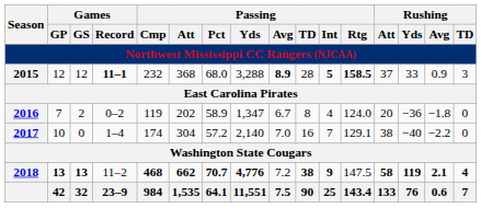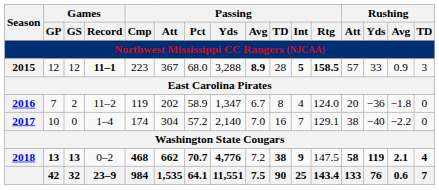2015 | Passing / Cmp / Northwest Mississippi CC Rangers (NJCAA): 232 -> 223
2015 | Passing / Att / Northwest Mississippi CC Rangers (NJCAA): 368 -> 367
2015 | Rushing / Att / Northwest Mississippi CC Rangers (NJCAA): 37 -> 57
2016 | Games / Record / Northwest Mississippi CC Rangers (NJCAA): 0–2 -> 11–2
2018 | Games / Record / Northwest Mississippi CC Rangers (NJCAA): 11–2 -> 0–2
